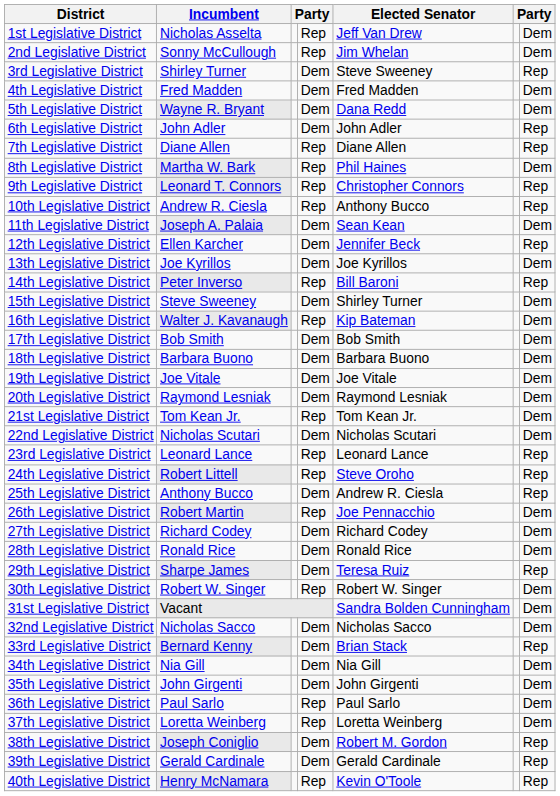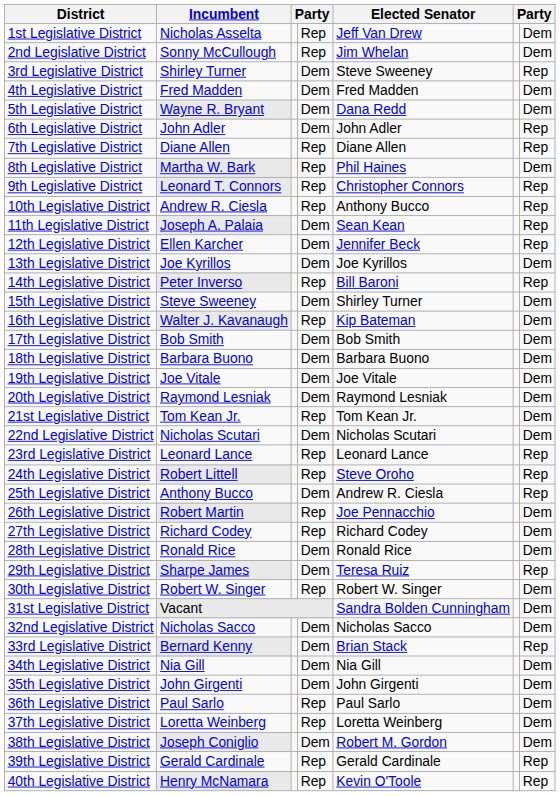11th Legislative District | column 7: Dem -> Rep
27th Legislative District | column 4: Dem -> Rep
38th Legislative District | column 7: Rep -> Dem
39th Legislative District | column 4: Dem -> Rep
